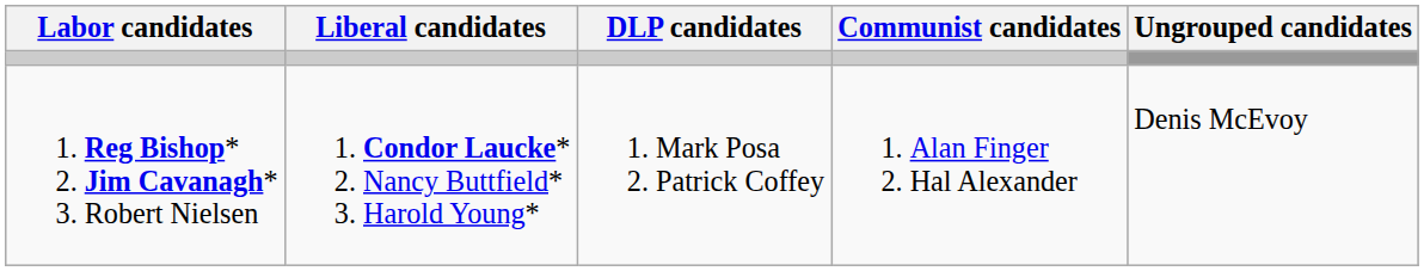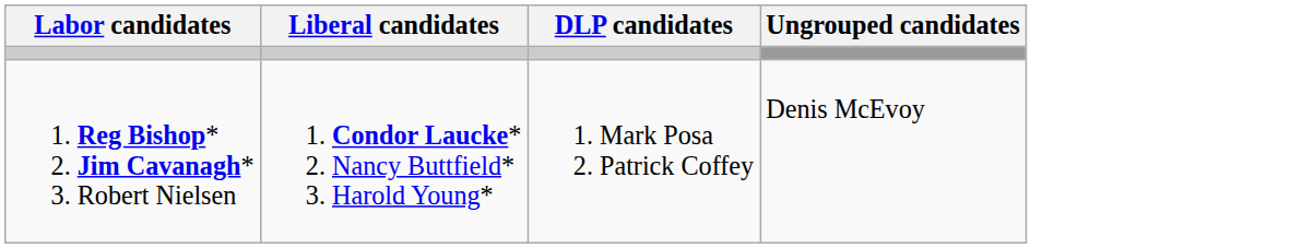- column: Communist candidates | Alan Finger Hal Alexander
